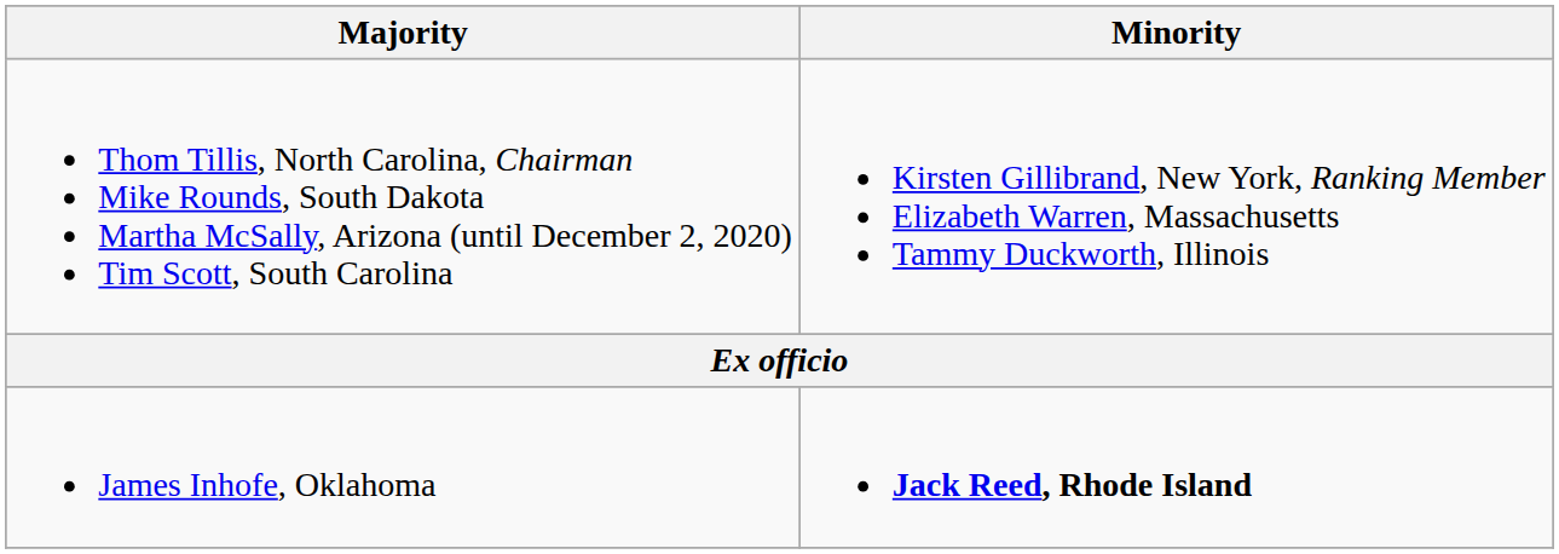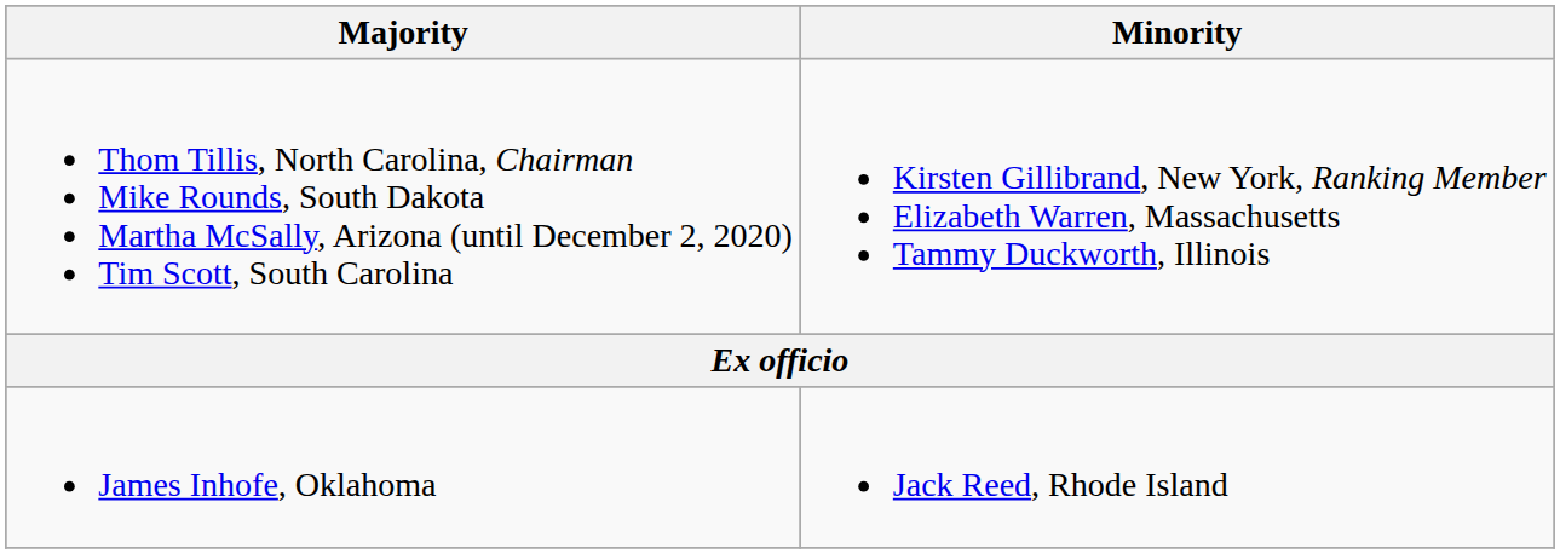James Inhofe, Oklahoma | Minority: bold -> normal
